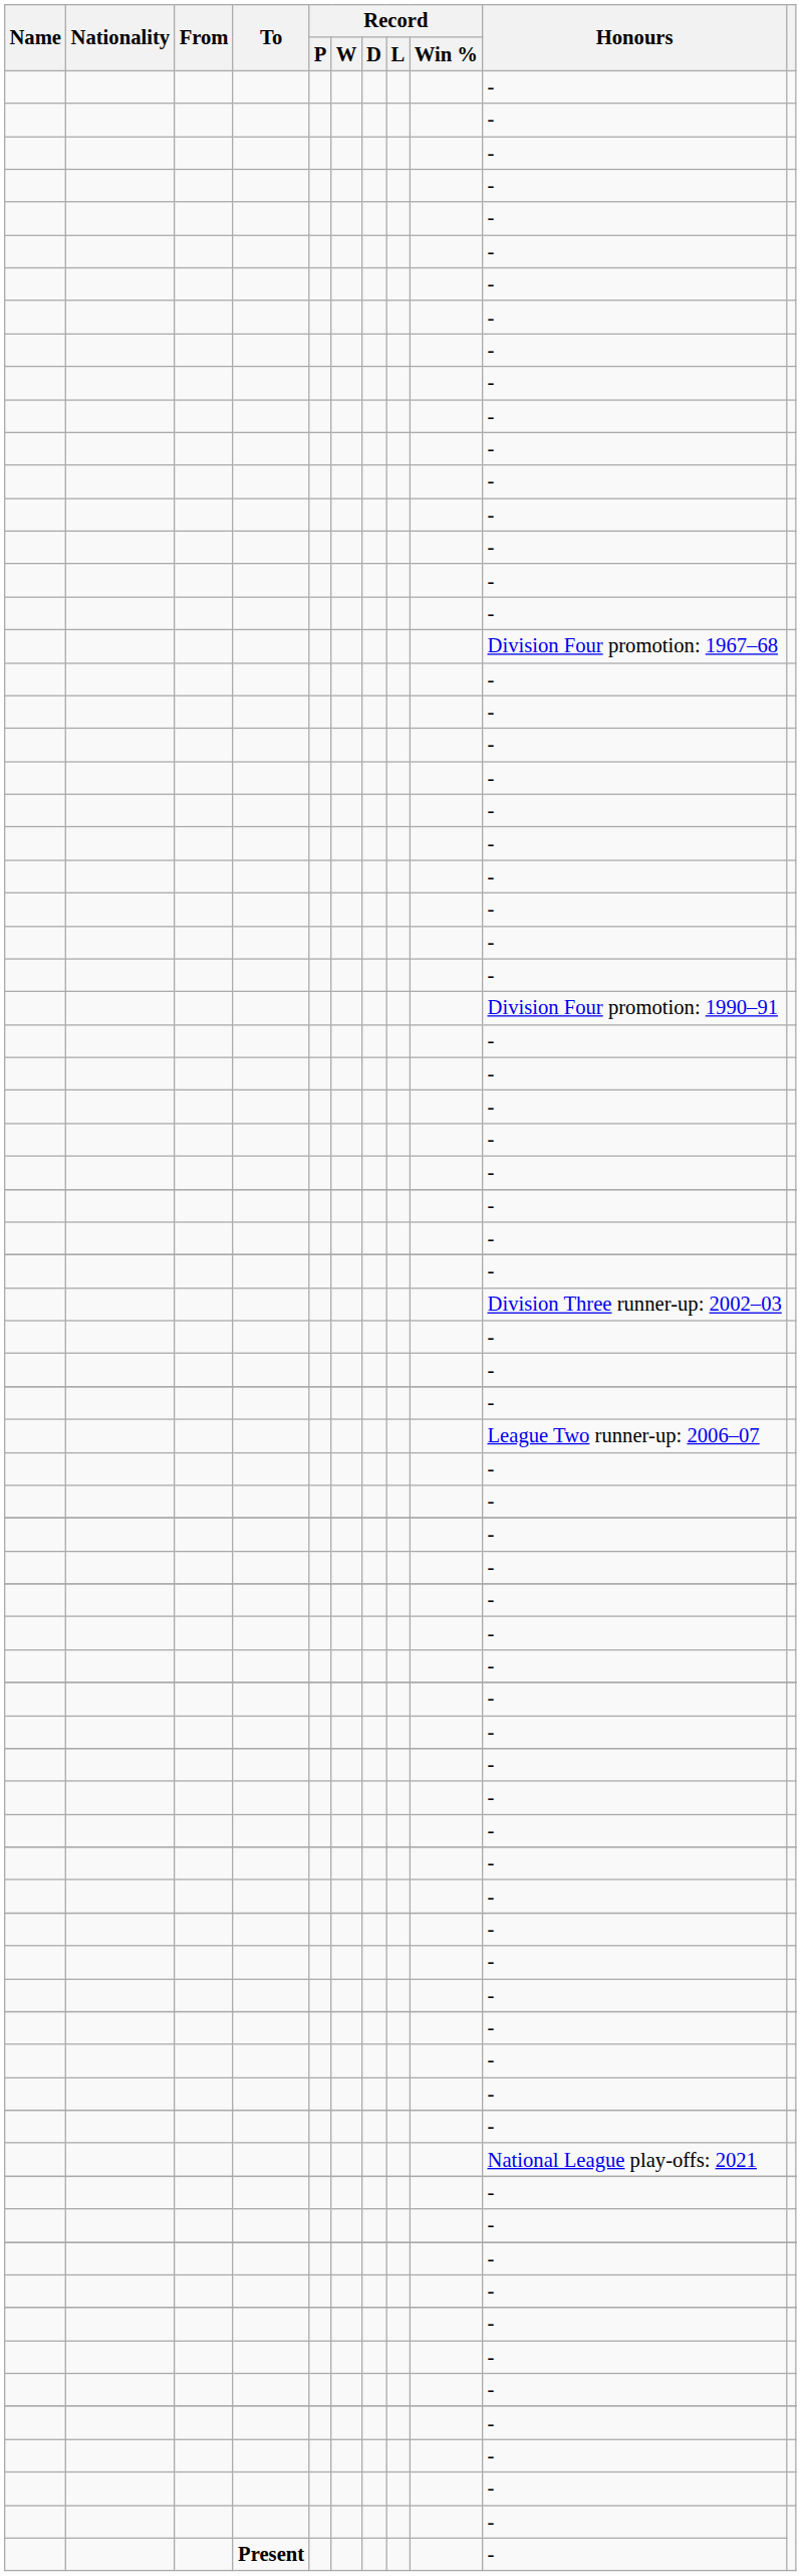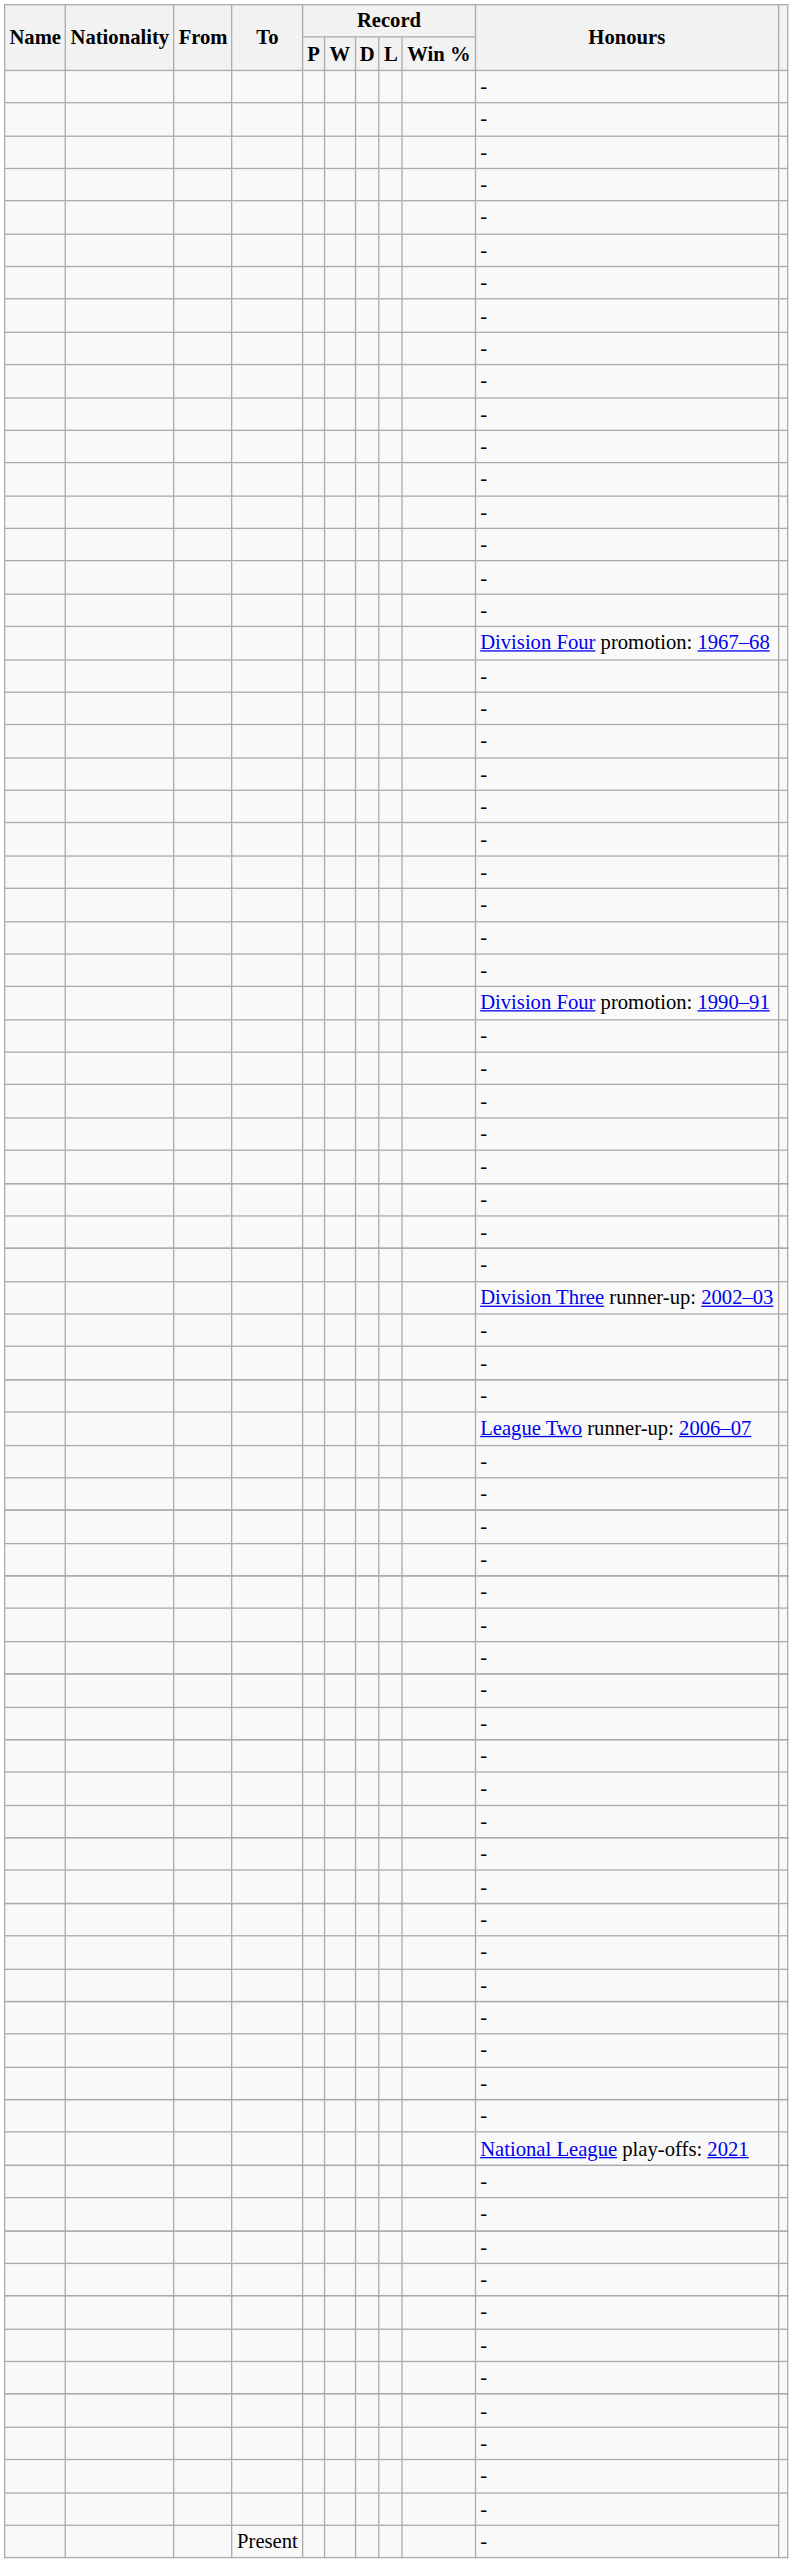Present | To: bold -> normal
